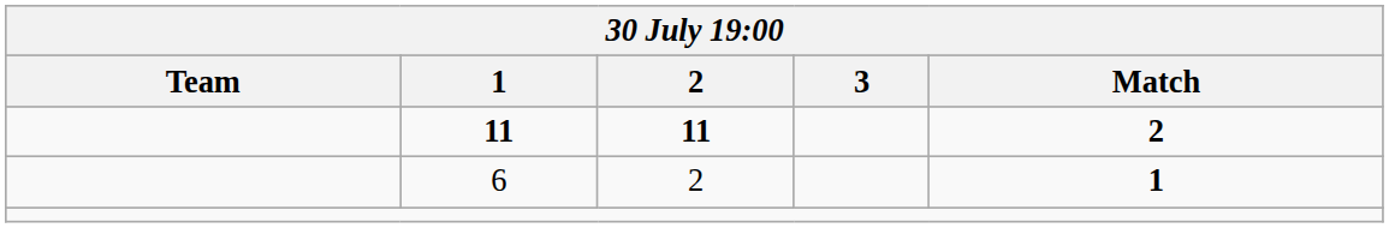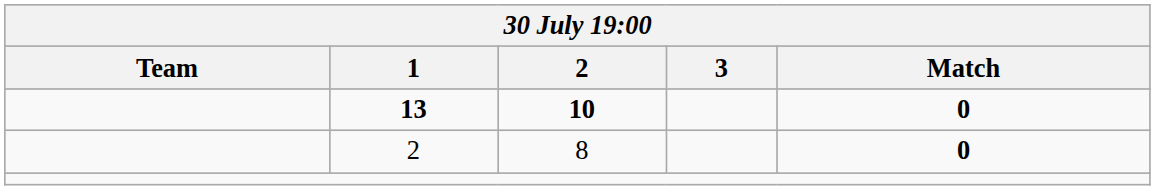row 3 | 1: 11 -> 13
row 3 | 2: 11 -> 10
row 3 | Match: 2 -> 0
row 4 | 1: 6 -> 2
row 4 | 2: 2 -> 8
row 4 | Match: 1 -> 0
